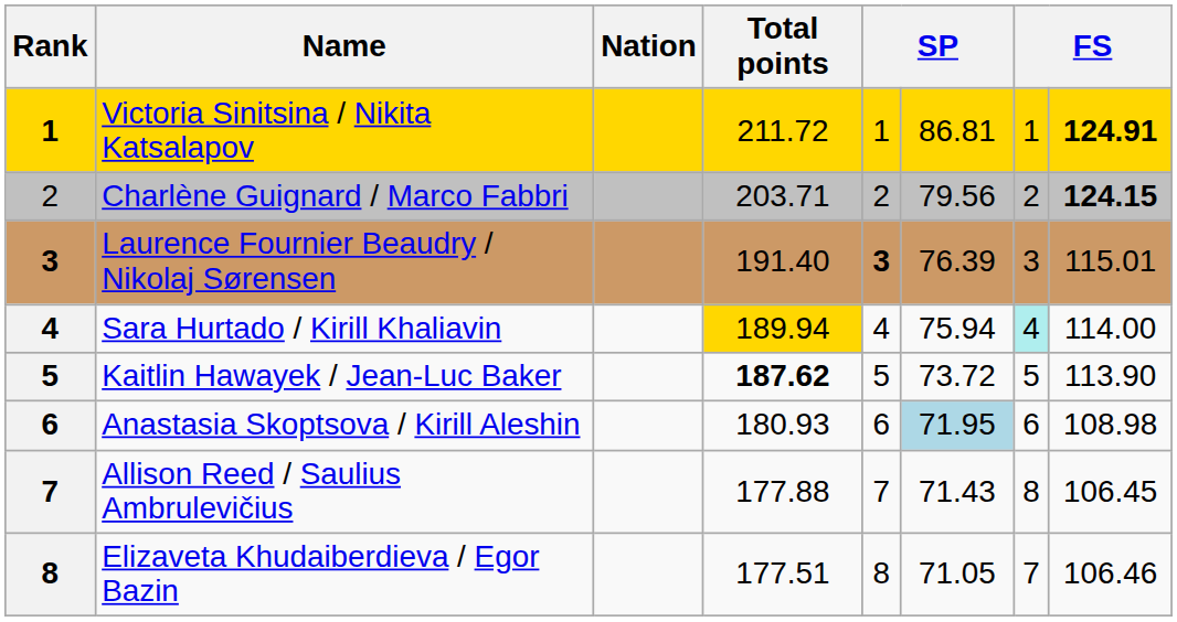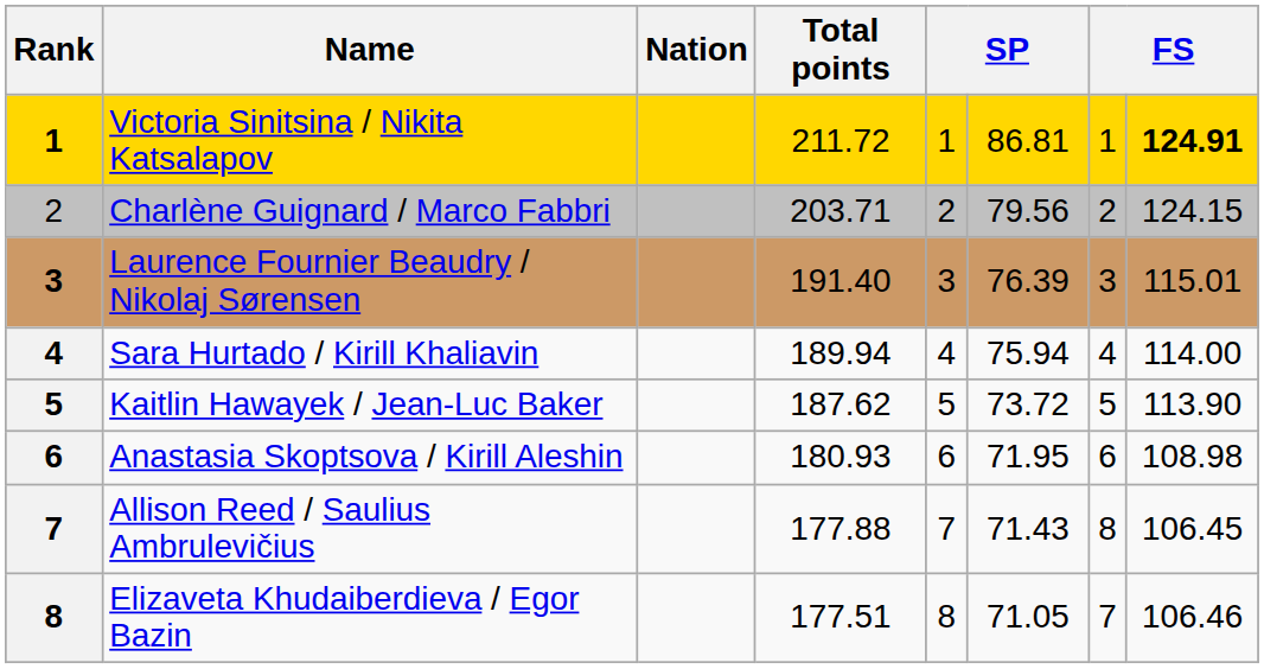Charlène Guignard / Marco Fabbri | column 8: bold -> normal
Laurence Fournier Beaudry / Nikolaj Sørensen | column 5: bold -> normal
Sara Hurtado / Kirill Khaliavin | Total points: gold background -> no background
Sara Hurtado / Kirill Khaliavin | column 7: paleturquoise background -> no background
Kaitlin Hawayek / Jean-Luc Baker | Total points: bold -> normal
Anastasia Skoptsova / Kirill Aleshin | column 6: lightblue background -> no background
